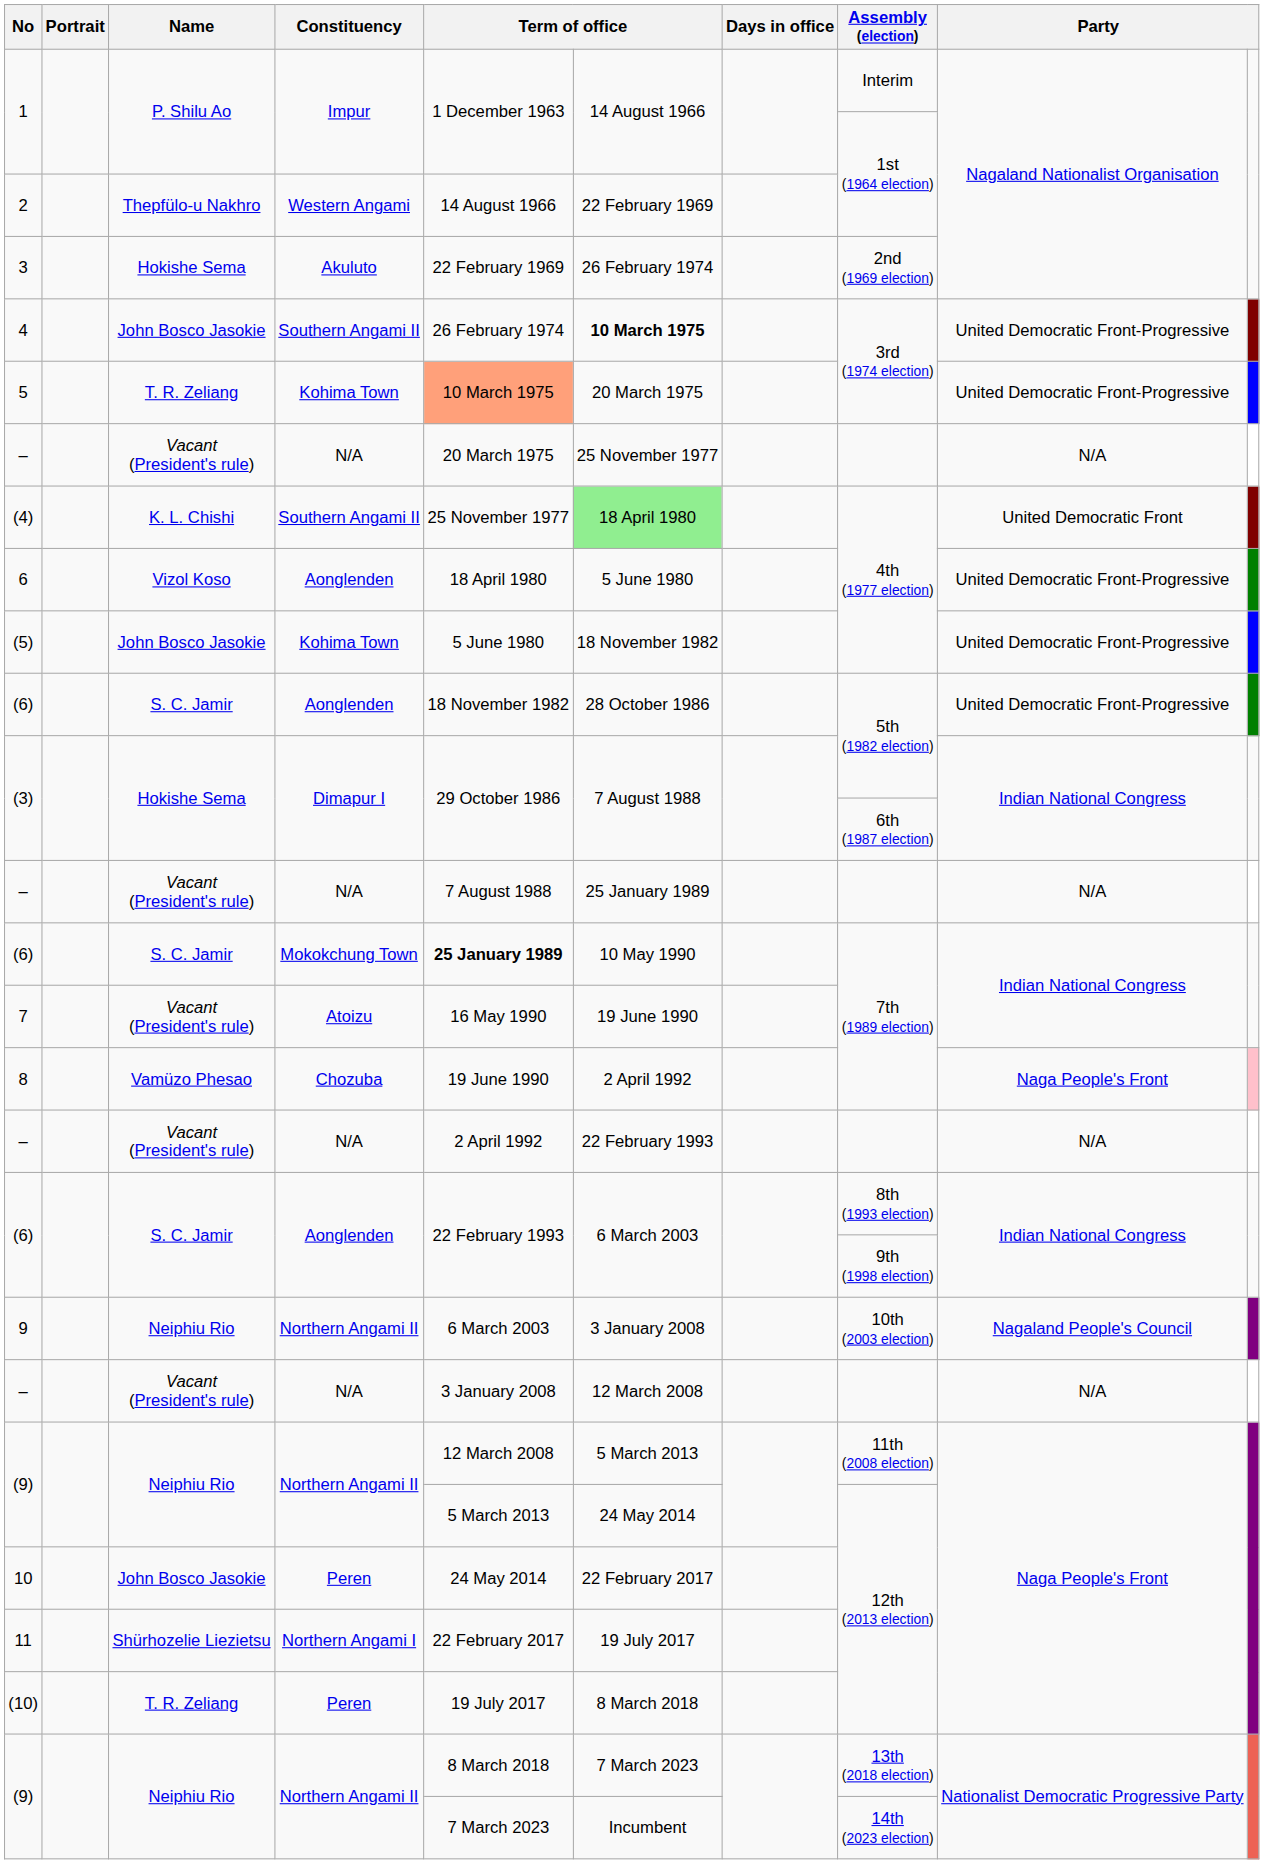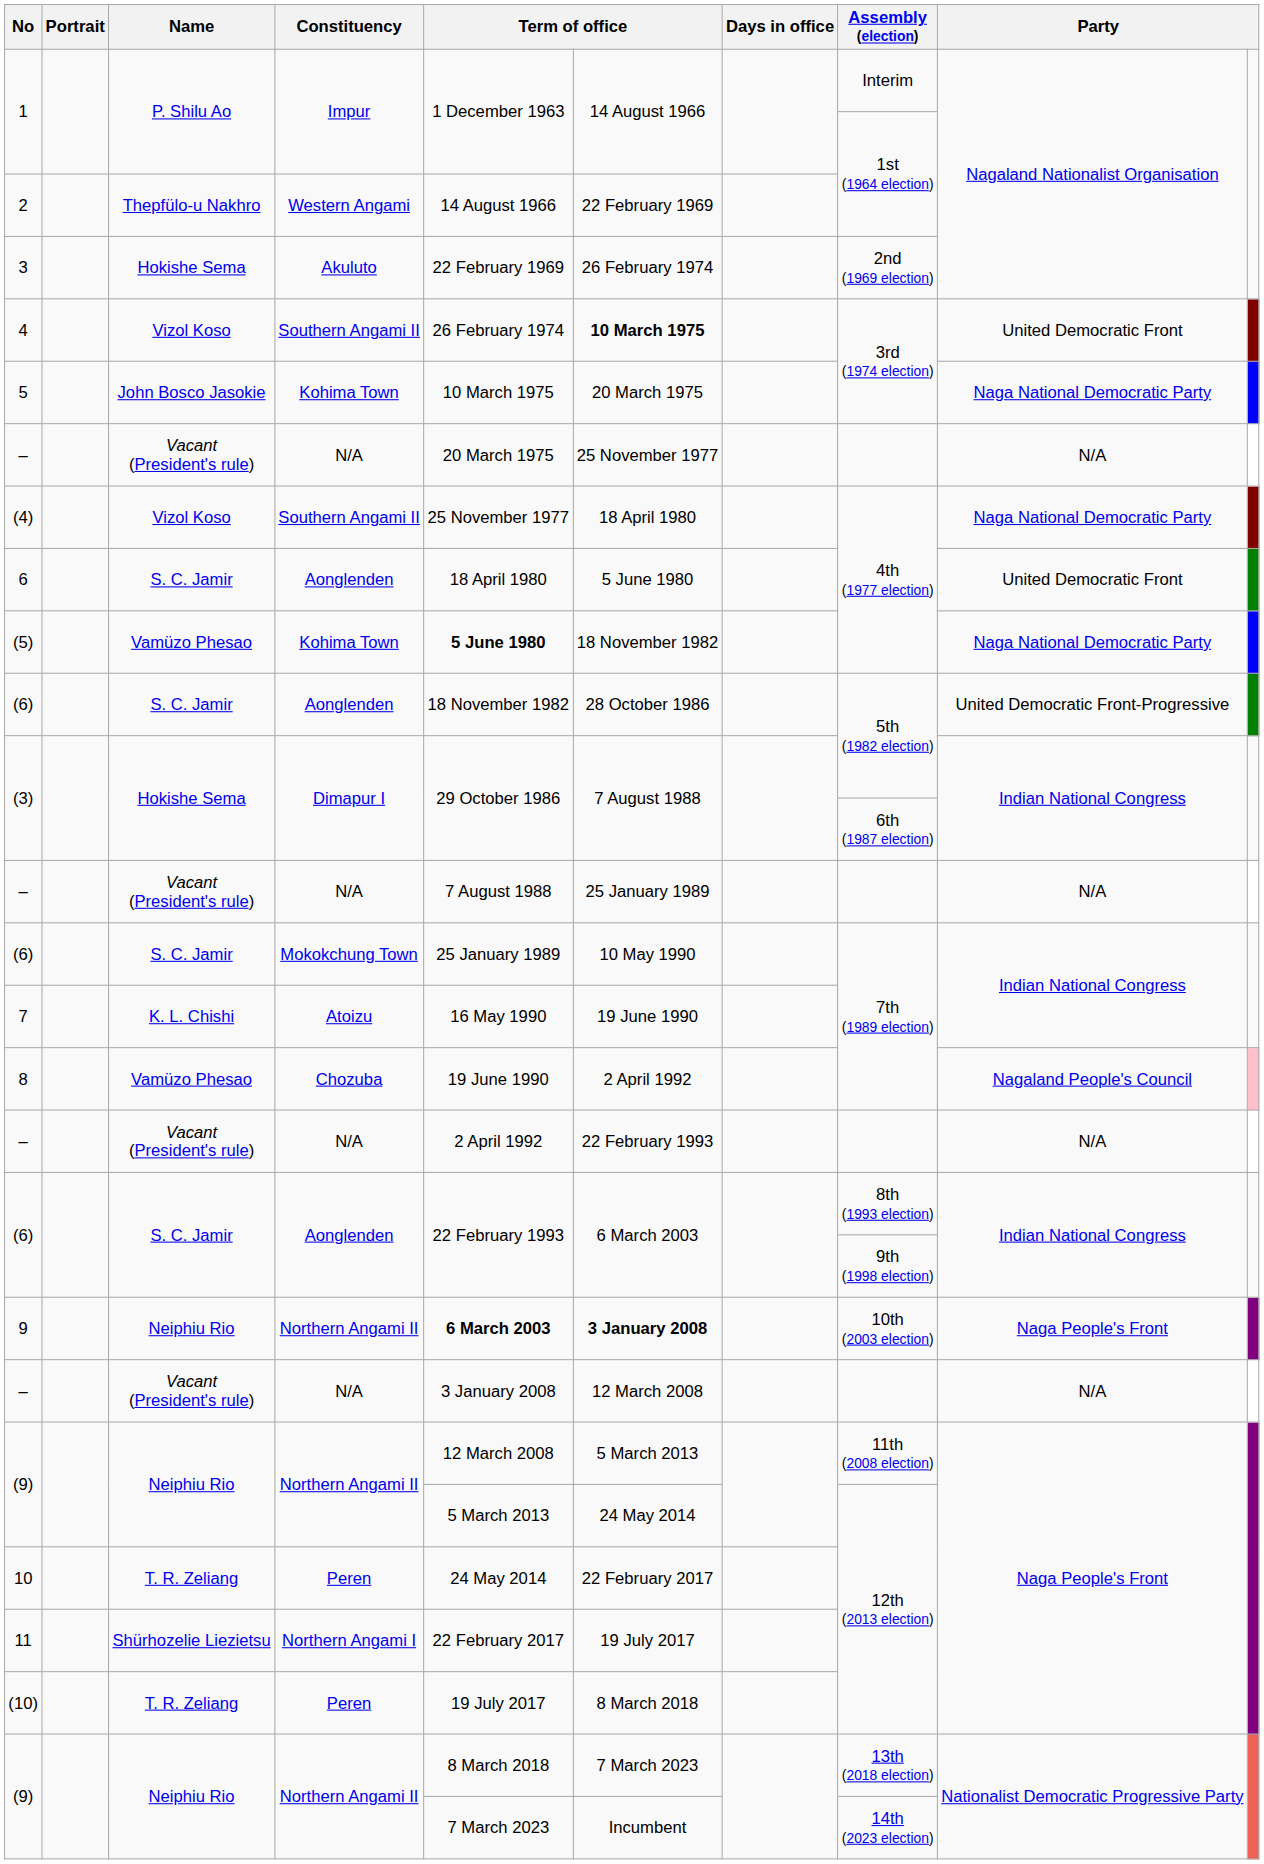4 | Name: John Bosco Jasokie -> Vizol Koso
4 | column 9: United Democratic Front-Progressive -> United Democratic Front
5 | Name: T. R. Zeliang -> John Bosco Jasokie
5 | column 5: lightsalmon background -> no background
5 | column 9: United Democratic Front-Progressive -> Naga National Democratic Party
(4) | Name: K. L. Chishi -> Vizol Koso
(4) | column 6: lightgreen background -> no background
(4) | column 9: United Democratic Front -> Naga National Democratic Party
6 | Name: Vizol Koso -> S. C. Jamir
6 | column 9: United Democratic Front-Progressive -> United Democratic Front
(5) | Name: John Bosco Jasokie -> Vamüzo Phesao
(5) | column 5: normal -> bold
(5) | column 9: United Democratic Front-Progressive -> Naga National Democratic Party
(6) / Mokokchung Town | column 5: bold -> normal
7 | Name: Vacant (President's rule) -> K. L. Chishi
8 | column 9: Naga People's Front -> Nagaland People's Council
9 | column 5: normal -> bold
9 | column 6: normal -> bold
9 | column 9: Nagaland People's Council -> Naga People's Front
10 | Name: John Bosco Jasokie -> T. R. Zeliang
